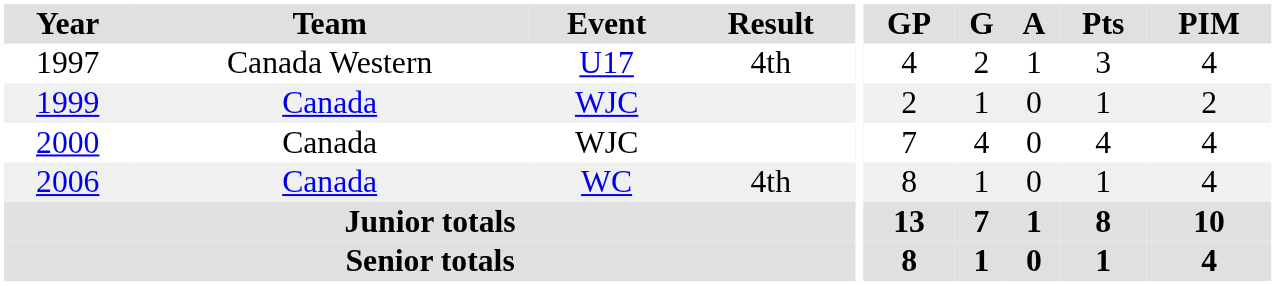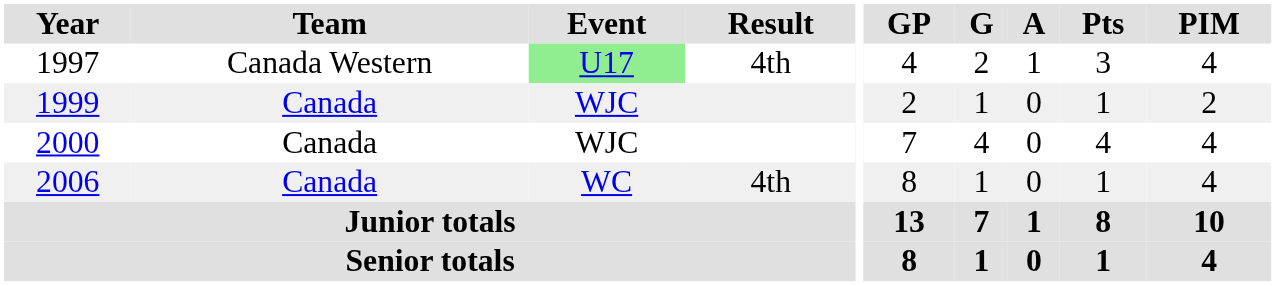1997 | Event: no background -> lightgreen background
